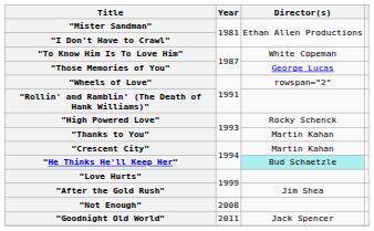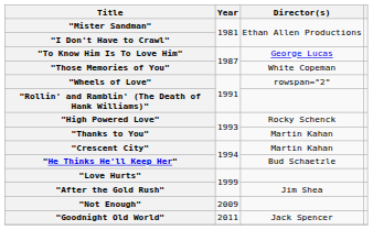"To Know Him Is To Love Him" | Director(s): White Copeman -> George Lucas
"Those Memories of You" | Director(s): George Lucas -> White Copeman
"He Thinks He'll Keep Her" | Director(s): paleturquoise background -> no background
"Not Enough" | Year: 2008 -> 2009
